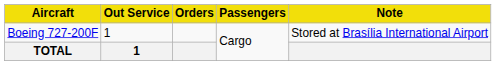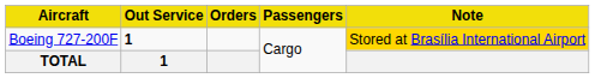Boeing 727-200F | Out Service: normal -> bold
Boeing 727-200F | Note: no background -> gold background
